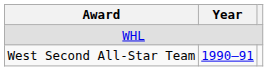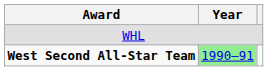West Second All-Star Team | Award: normal -> bold
West Second All-Star Team | Year: no background -> lightgreen background
